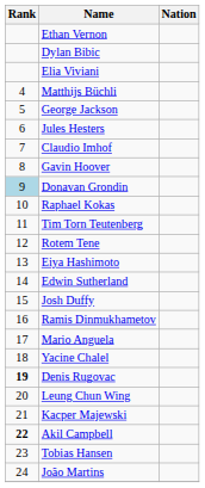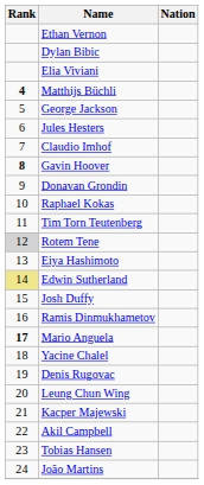Matthijs Büchli | Rank: normal -> bold
Gavin Hoover | Rank: normal -> bold
Donavan Grondin | Rank: lightblue background -> no background
Rotem Tene | Rank: no background -> lightgrey background
Edwin Sutherland | Rank: no background -> khaki background
Mario Anguela | Rank: normal -> bold
Denis Rugovac | Rank: bold -> normal
Akil Campbell | Rank: bold -> normal
